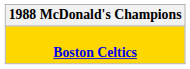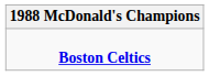row 2 | column 1: gold background -> no background
